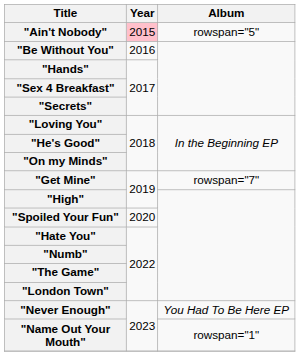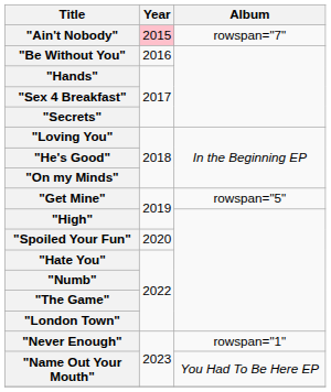"Ain't Nobody" | Album: rowspan="5" -> rowspan="7"
"Get Mine" | Album: rowspan="7" -> rowspan="5"
"Never Enough" | Album: You Had To Be Here EP -> rowspan="1"
"Name Out Your Mouth" | Album: rowspan="1" -> You Had To Be Here EP
